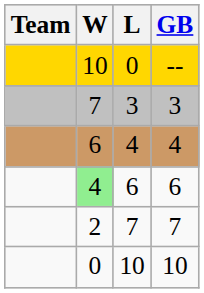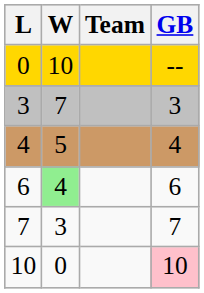columns swapped: Team <-> L
row 4 | W: 6 -> 5
row 6 | W: 2 -> 3
row 7 | GB: no background -> pink background
